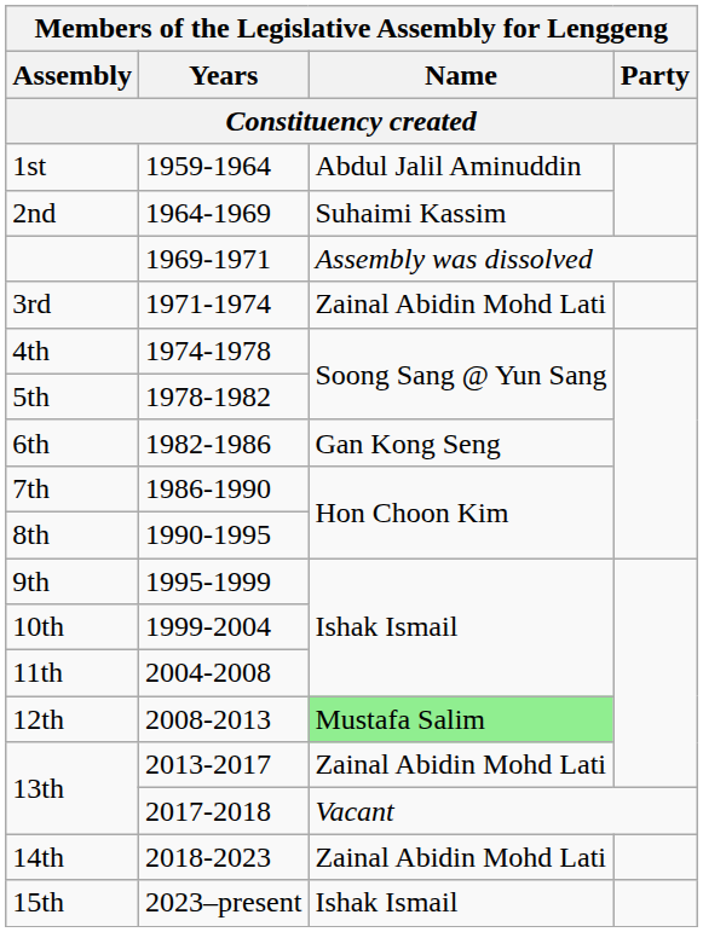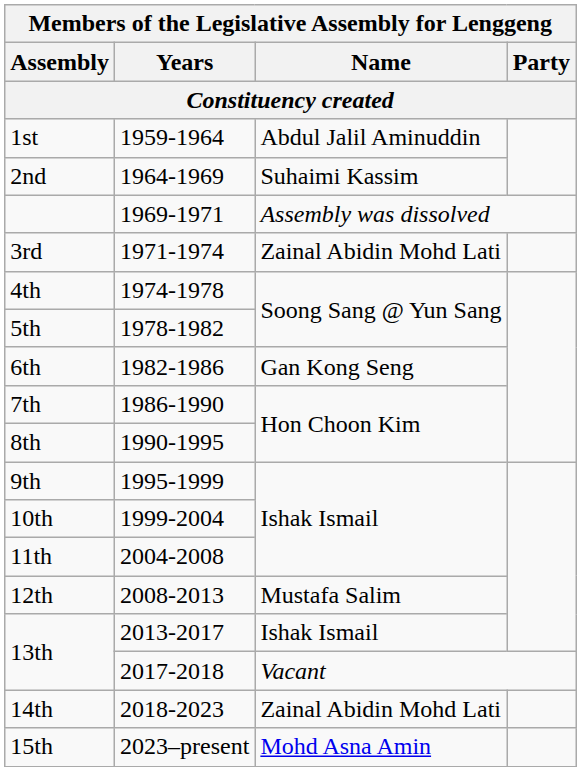12th | Name: lightgreen background -> no background
13th / 2013-2017 | Name: Zainal Abidin Mohd Lati -> Ishak Ismail
15th | Name: Ishak Ismail -> Mohd Asna Amin
